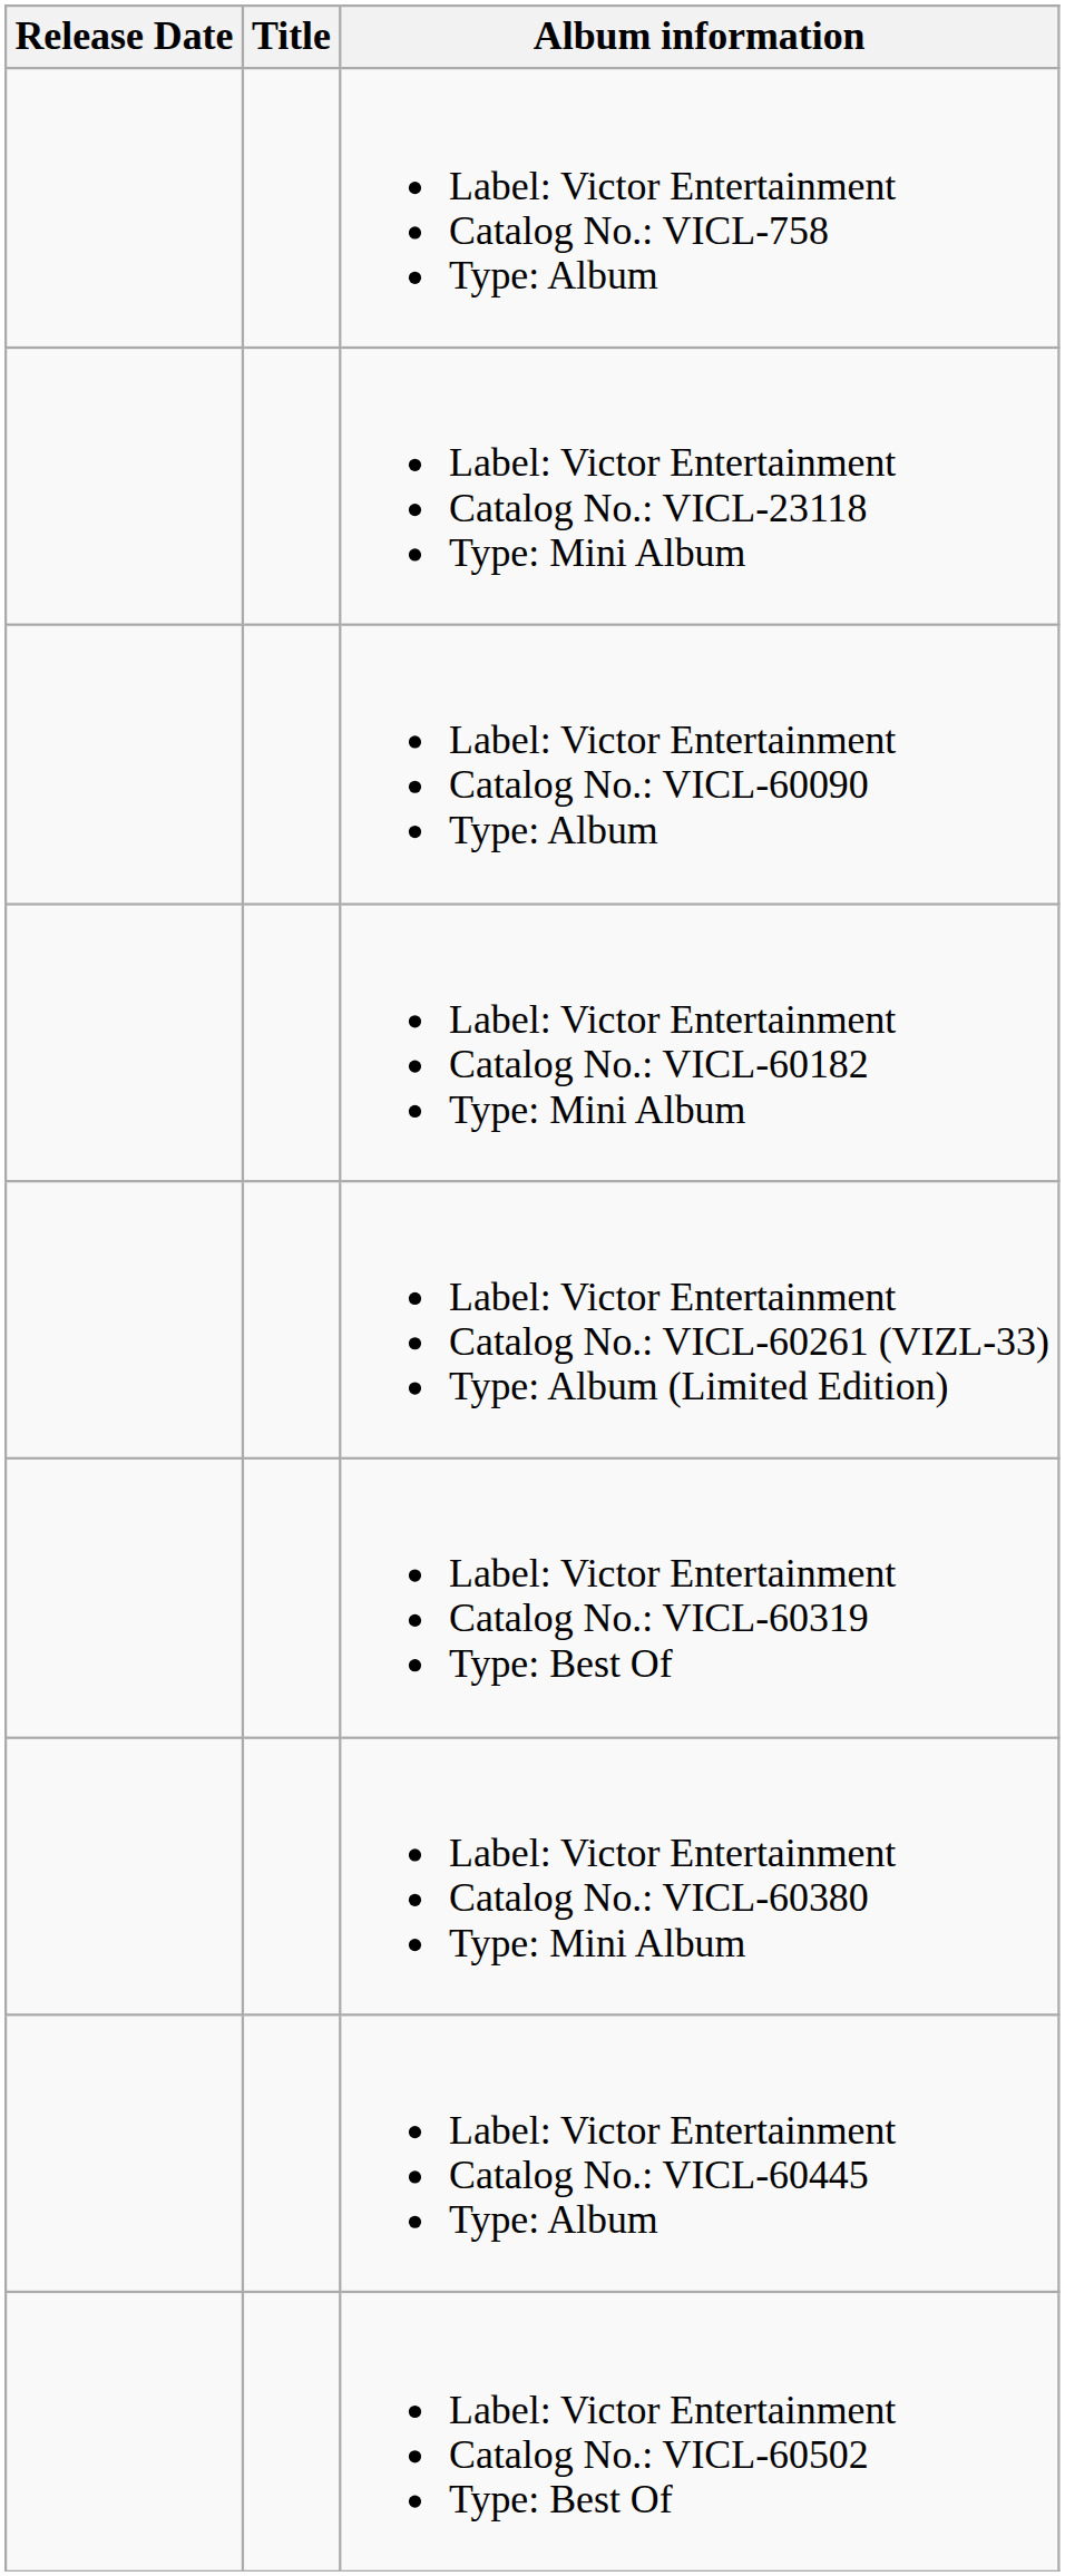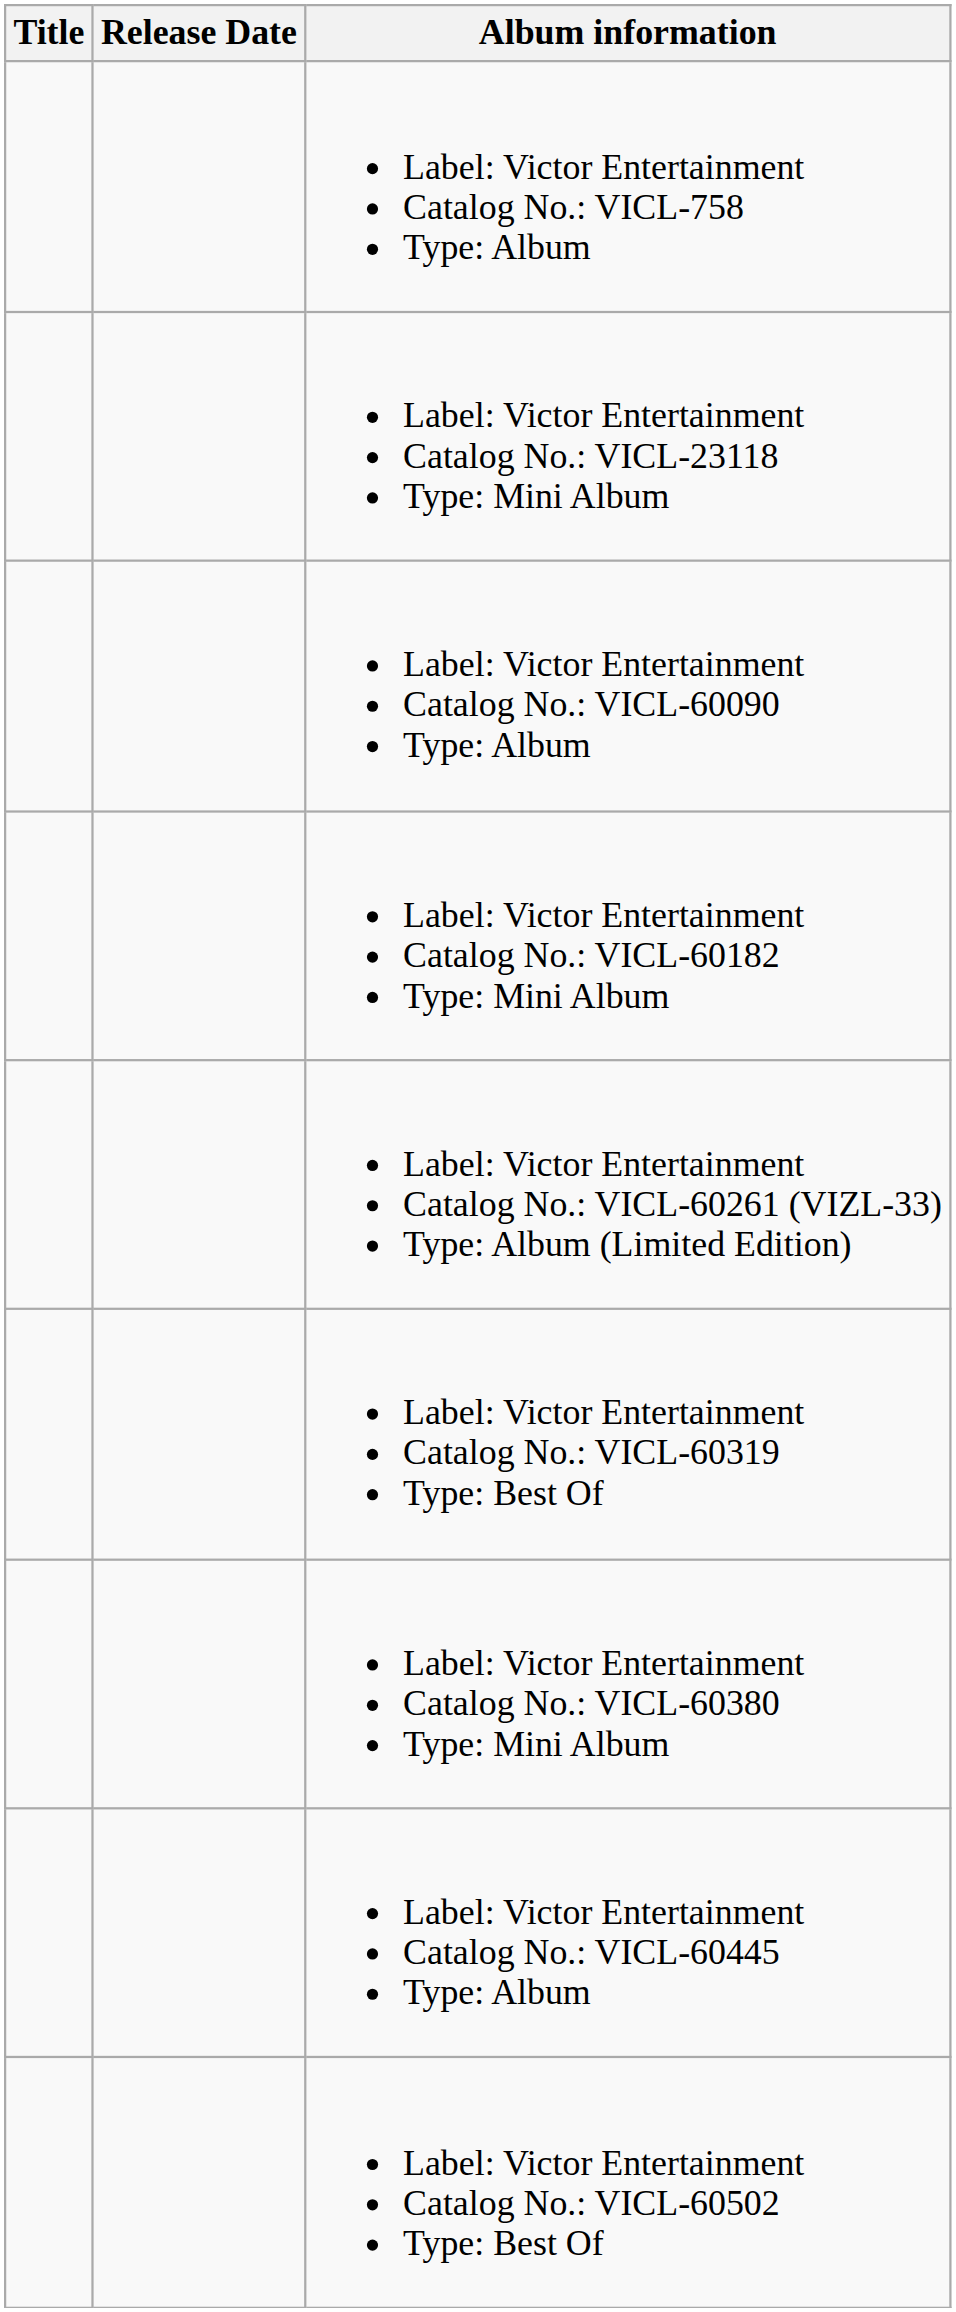columns swapped: Release Date <-> Title
